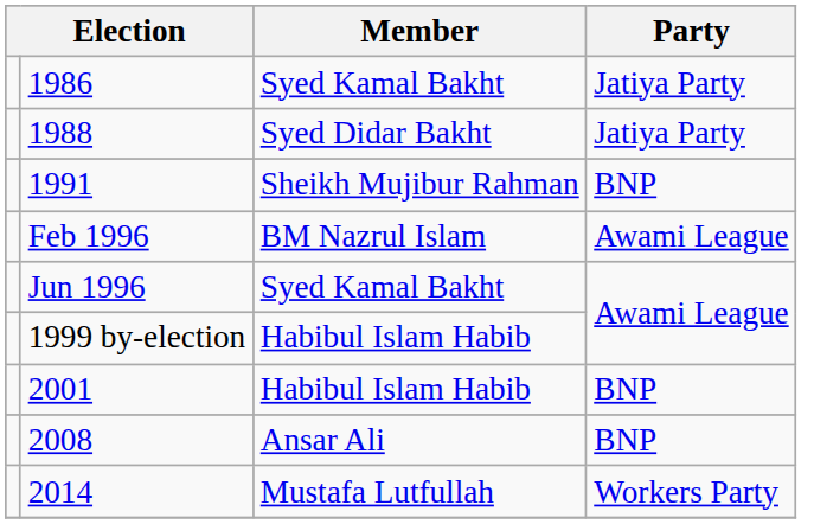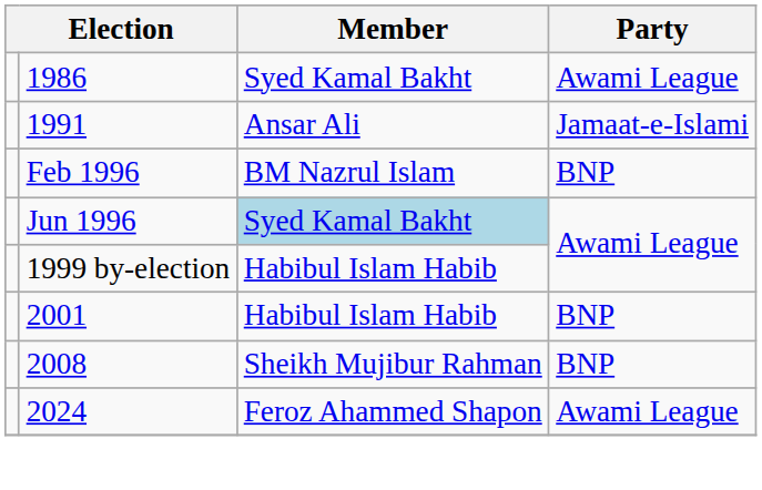1986 | Party: Jatiya Party -> Awami League
- row: 1988 | Syed Didar Bakht | Jatiya Party
1991 | Member: Sheikh Mujibur Rahman -> Ansar Ali
1991 | Party: BNP -> Jamaat-e-Islami
Feb 1996 | Party: Awami League -> BNP
Jun 1996 | Member: no background -> lightblue background
2008 | Member: Ansar Ali -> Sheikh Mujibur Rahman
- row: 2014 | Mustafa Lutfullah | Workers Party
+ row: 2024 | Feroz Ahammed Shapon | Awami League
